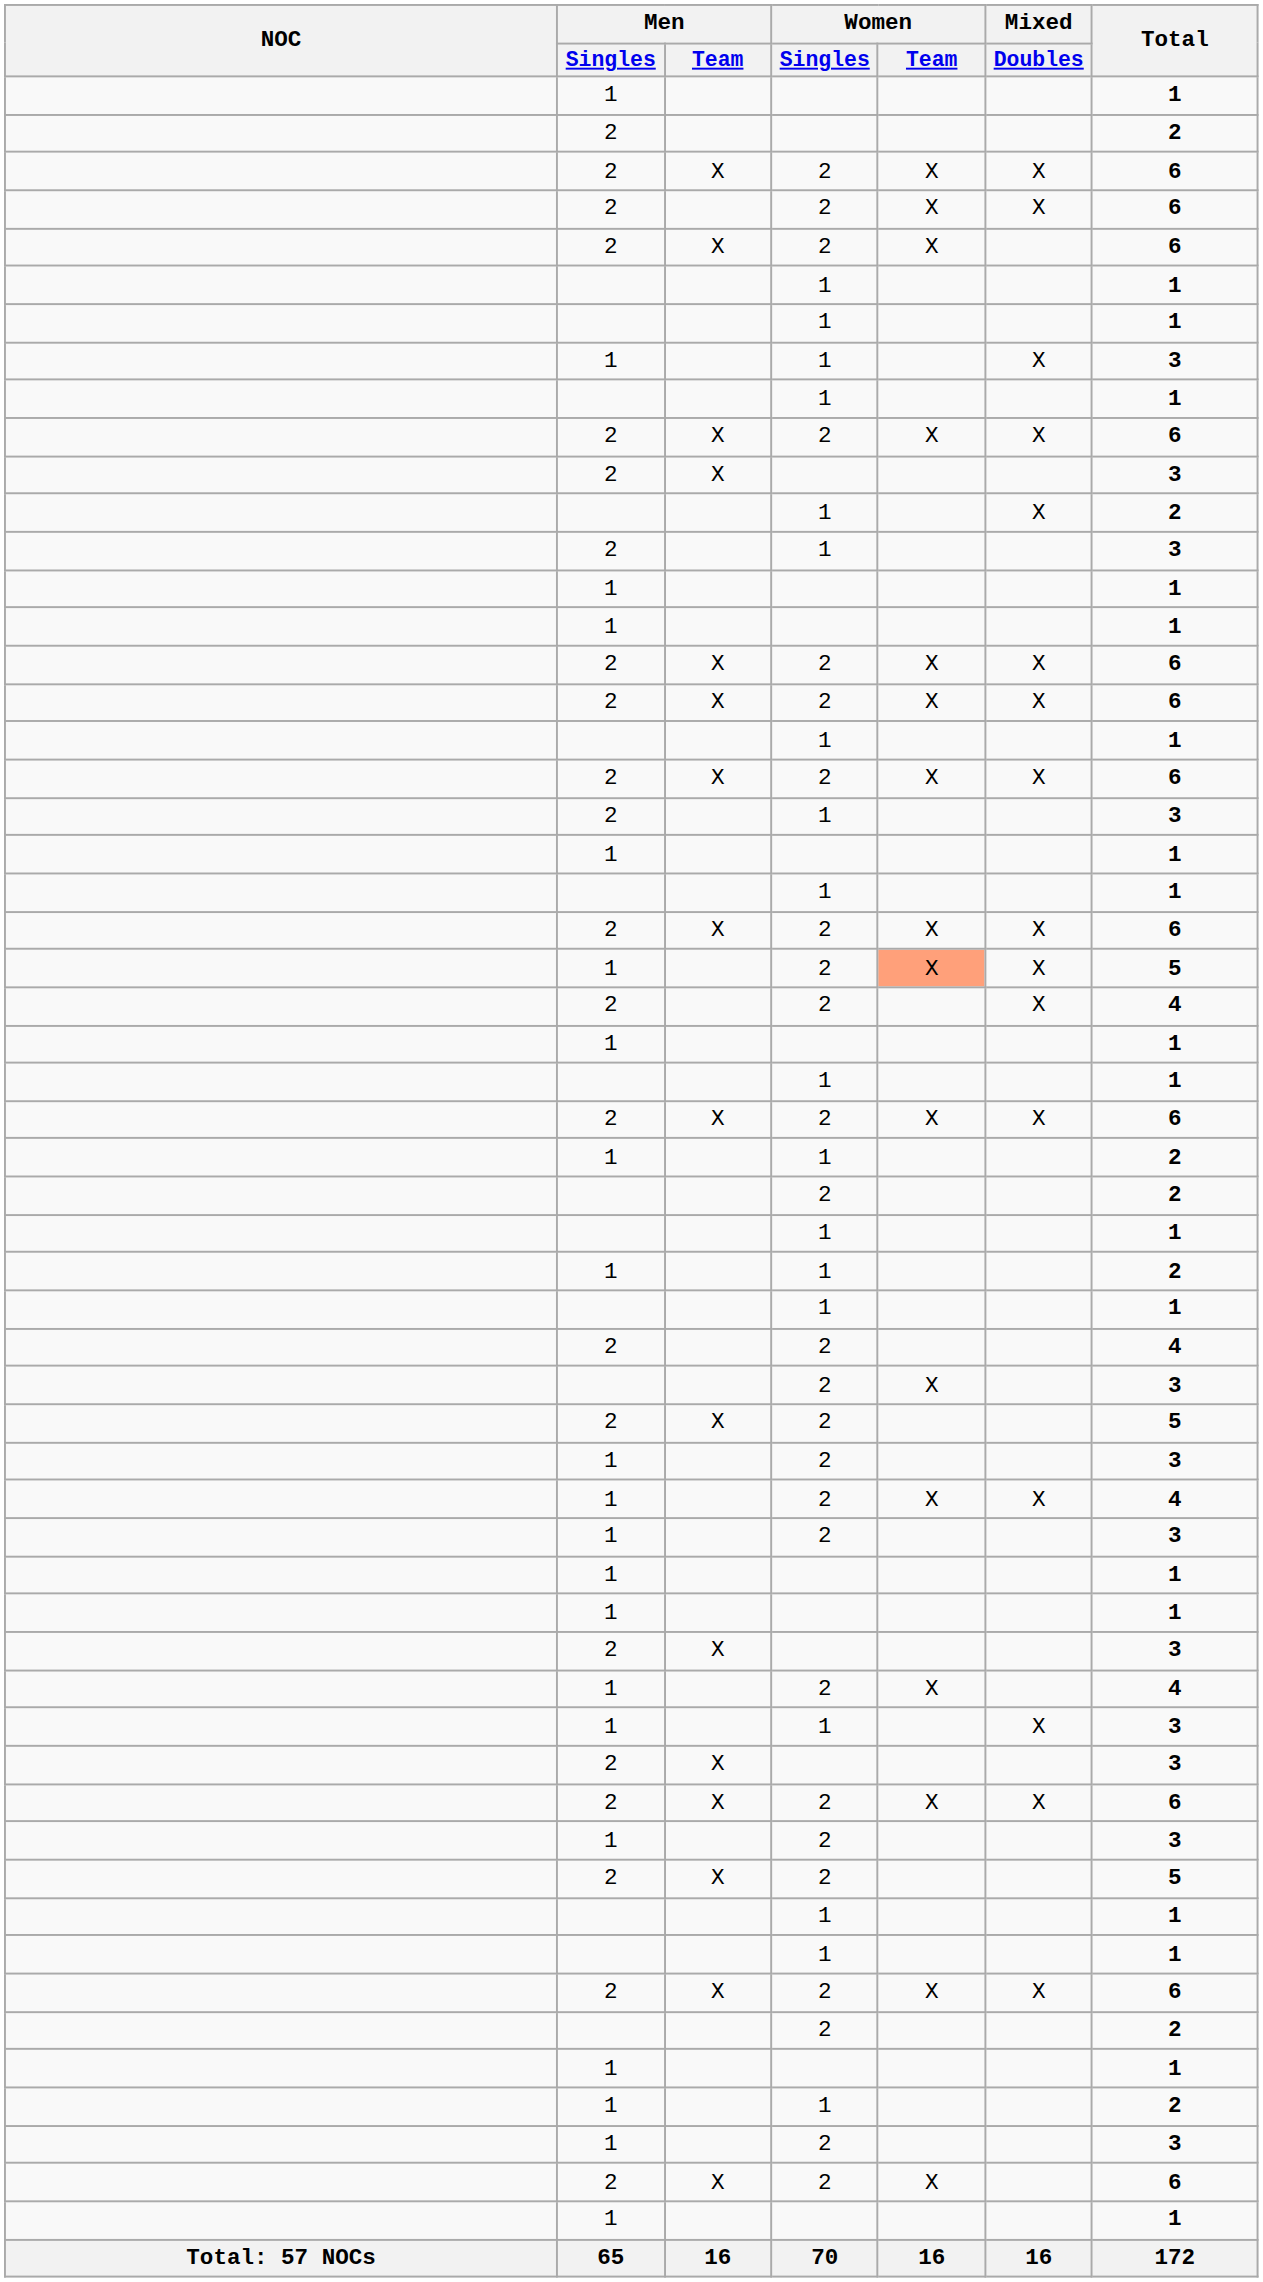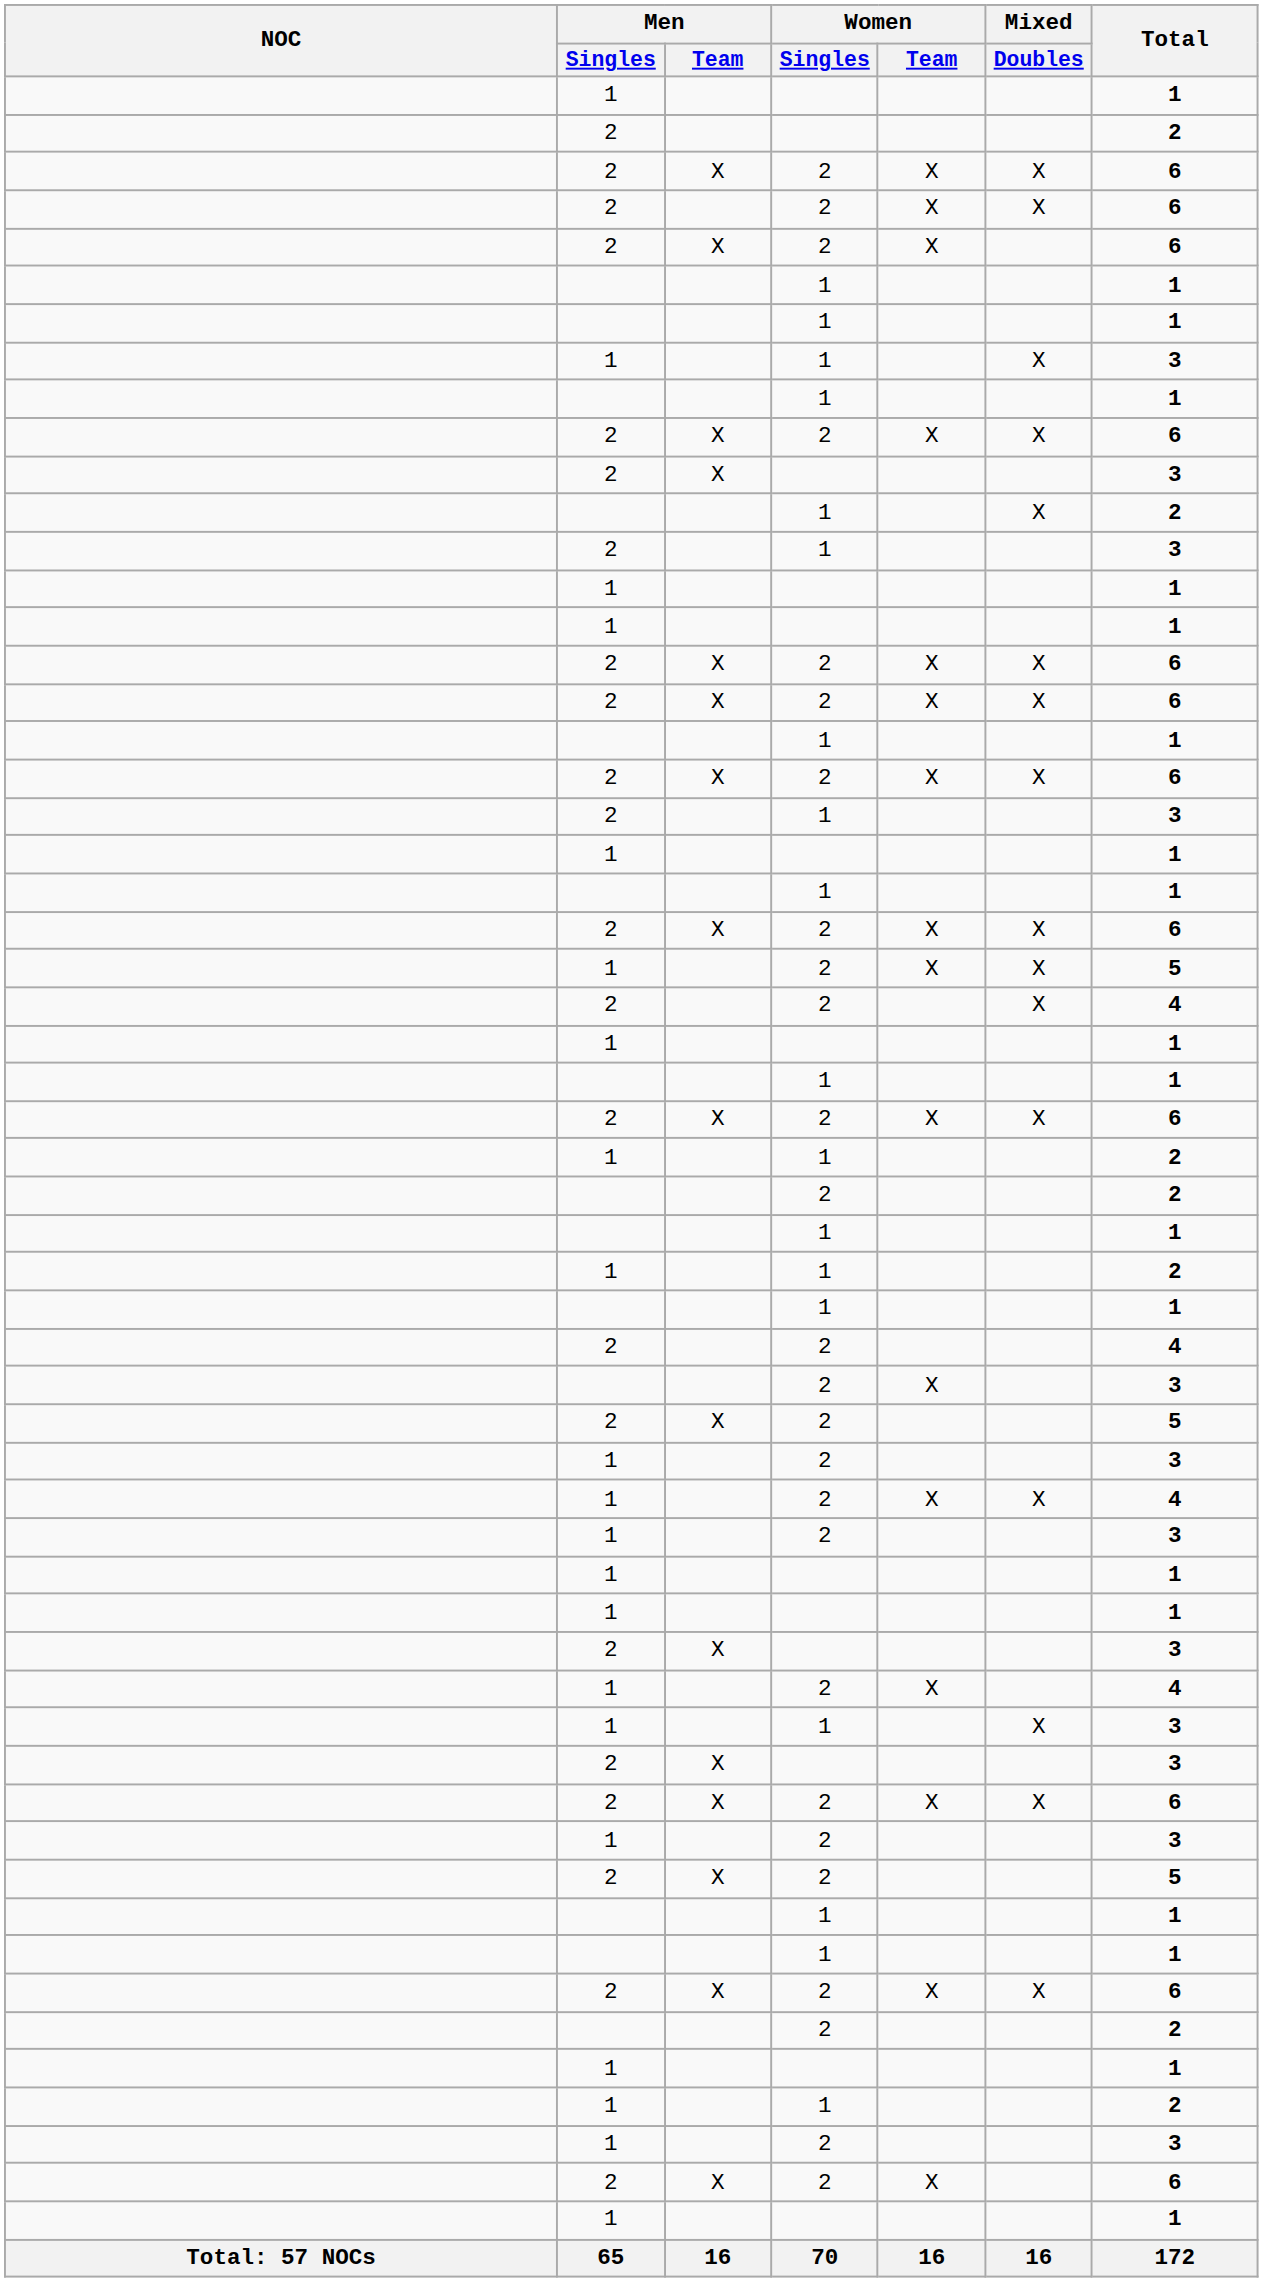row 26 | Women / Team: lightsalmon background -> no background
